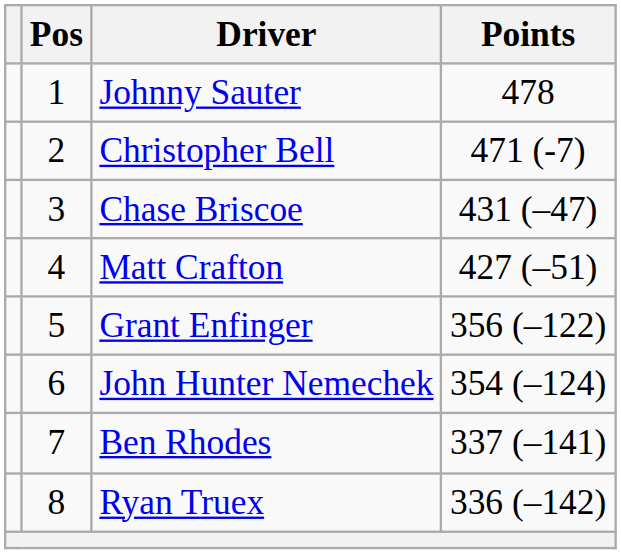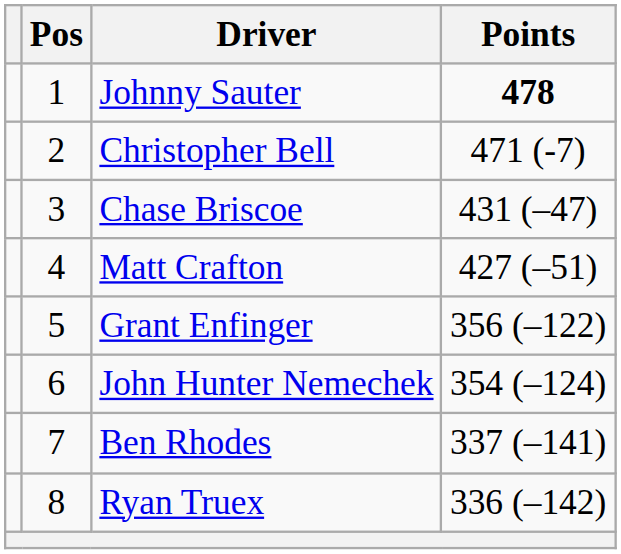Johnny Sauter | Points: normal -> bold
